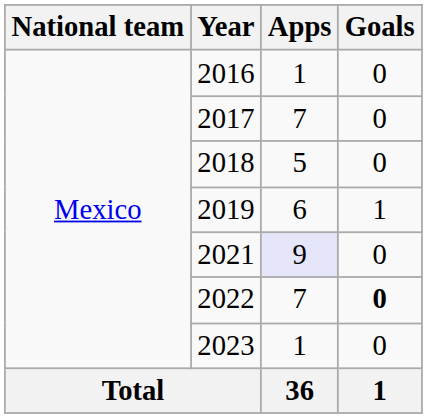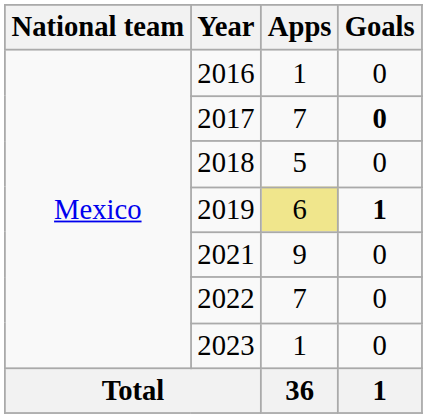2017 | Goals: normal -> bold
2019 | Apps: no background -> khaki background
2019 | Goals: normal -> bold
2021 | Apps: lavender background -> no background
2022 | Goals: bold -> normal
